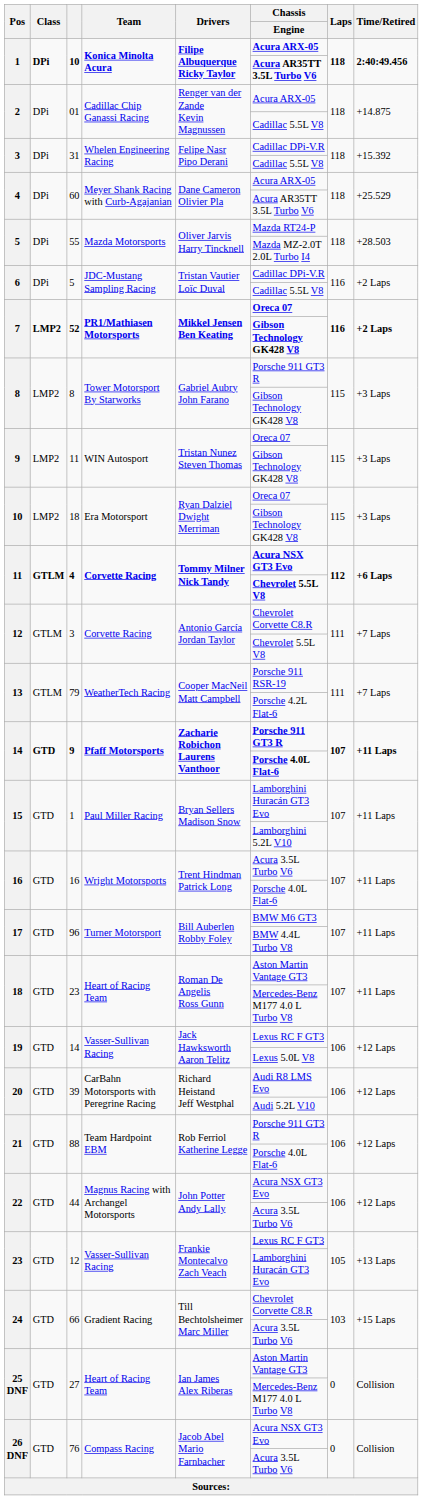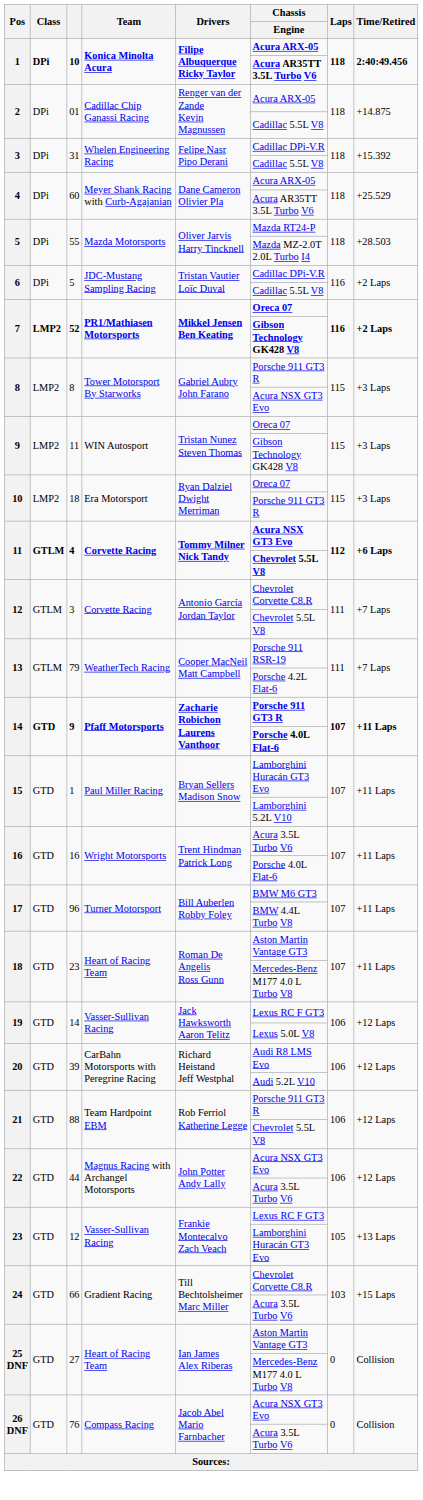row 18 | Chassis / Engine: Gibson Technology GK428 V8 -> Acura NSX GT3 Evo
row 22 | Chassis / Engine: Gibson Technology GK428 V8 -> Porsche 911 GT3 R
row 44 | Chassis / Engine: Porsche 4.0L Flat-6 -> Chevrolet 5.5L V8
